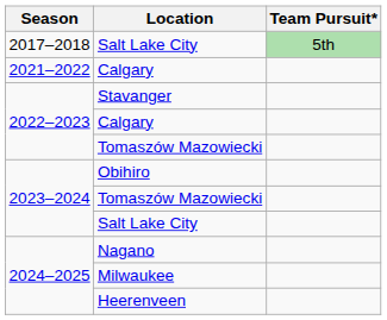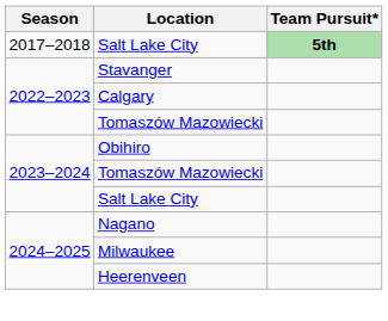2017–2018 / Salt Lake City | Team Pursuit*: normal -> bold
- row: 2021–2022 | Calgary
